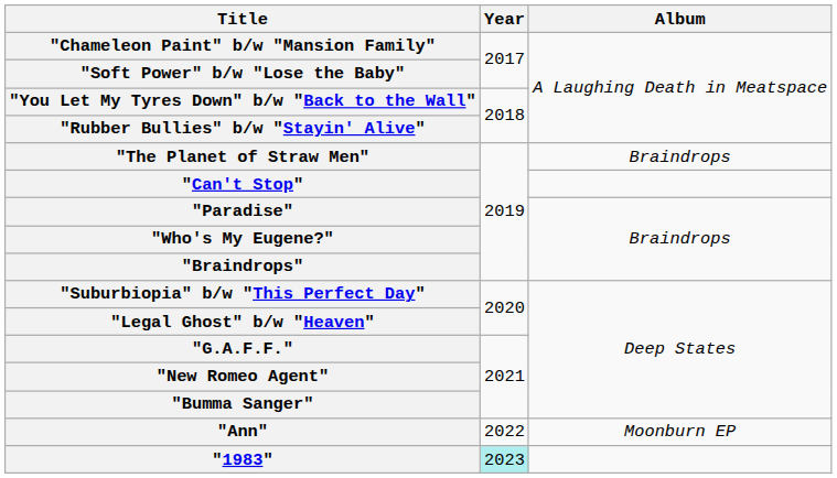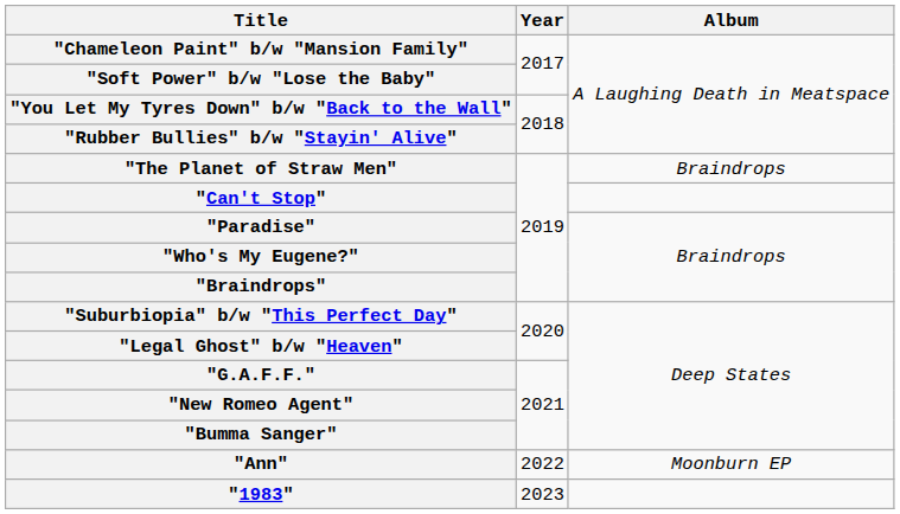"1983" | Year: paleturquoise background -> no background
